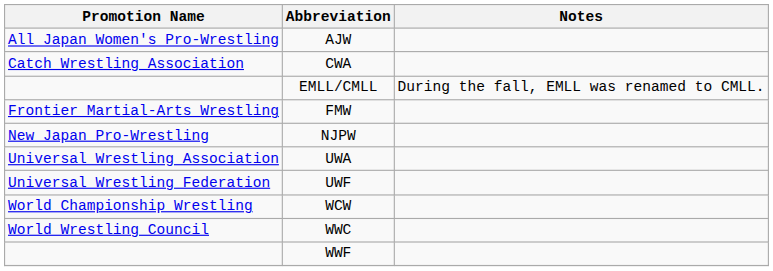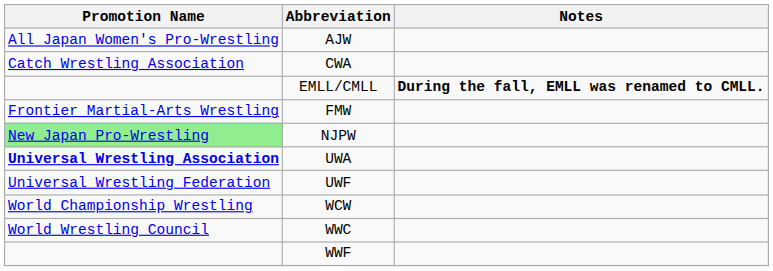EMLL/CMLL | Notes: normal -> bold
NJPW | Promotion Name: no background -> lightgreen background
UWA | Promotion Name: normal -> bold
